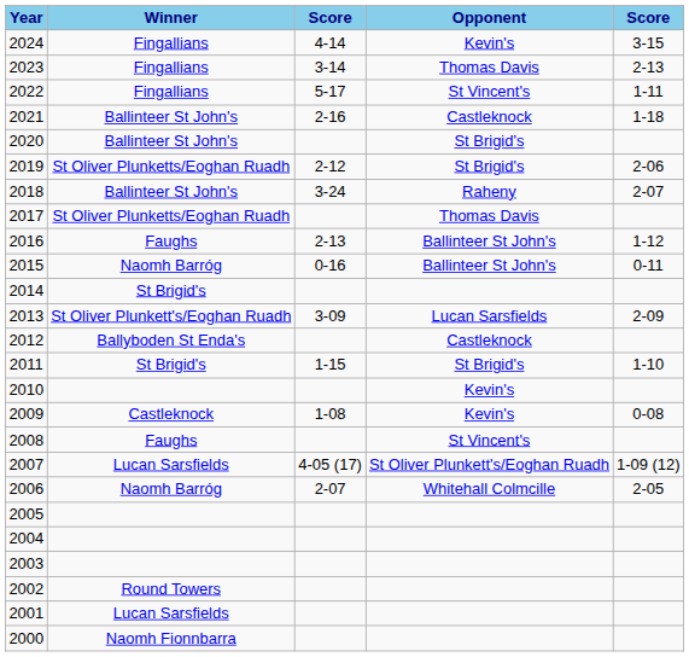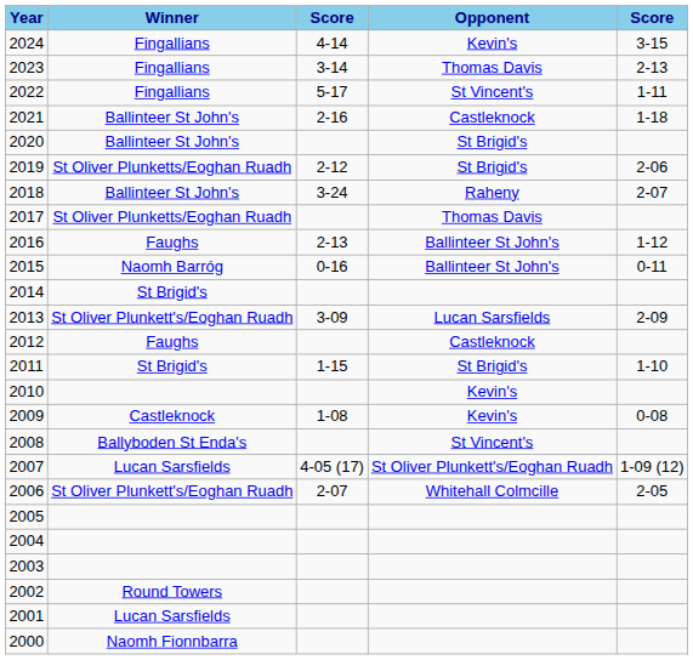2012 | Winner: Ballyboden St Enda's -> Faughs
2008 | Winner: Faughs -> Ballyboden St Enda's
2006 | Winner: Naomh Barróg -> St Oliver Plunkett's/Eoghan Ruadh
